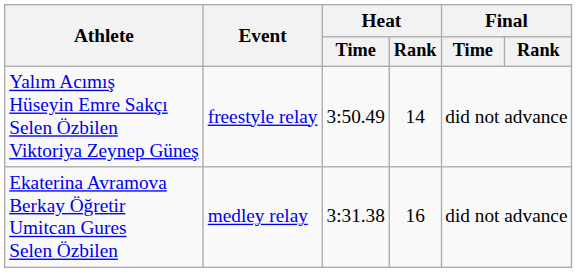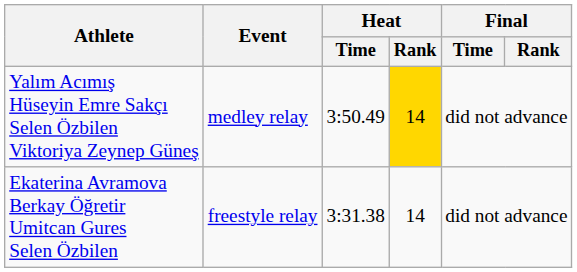row 3 | Event: freestyle relay -> medley relay
row 3 | Heat / Rank: no background -> gold background
row 4 | Event: medley relay -> freestyle relay
row 4 | Heat / Rank: 16 -> 14
